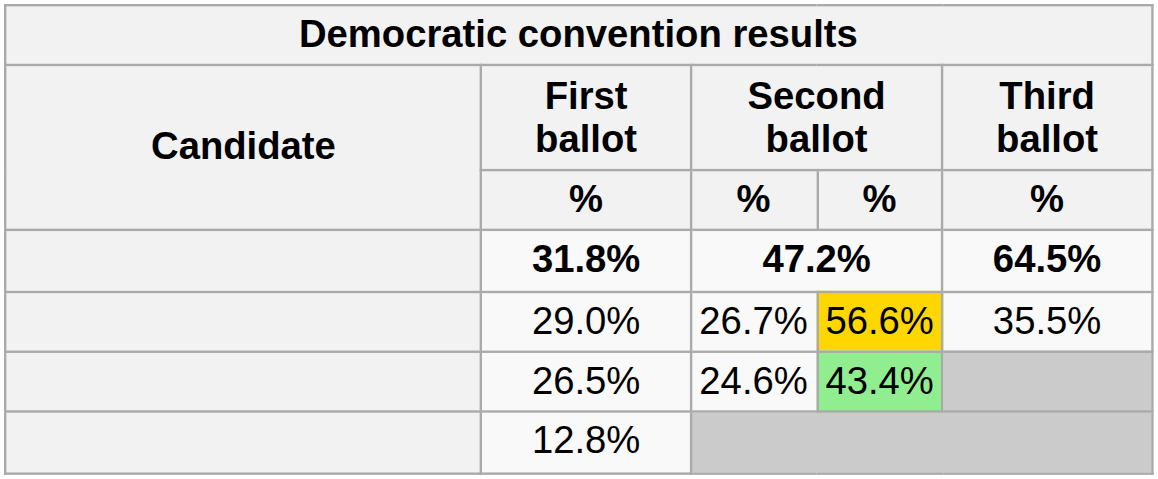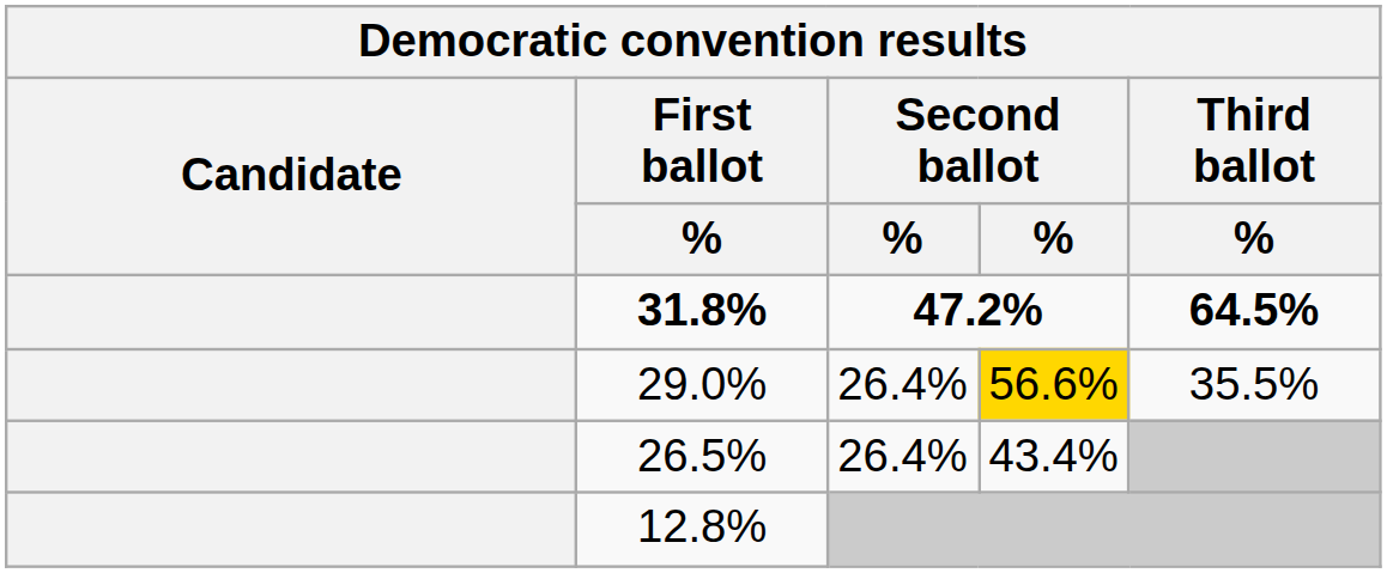29.0% | column 3: 26.7% -> 26.4%
26.5% | column 3: 24.6% -> 26.4%
26.5% | column 4: lightgreen background -> no background
